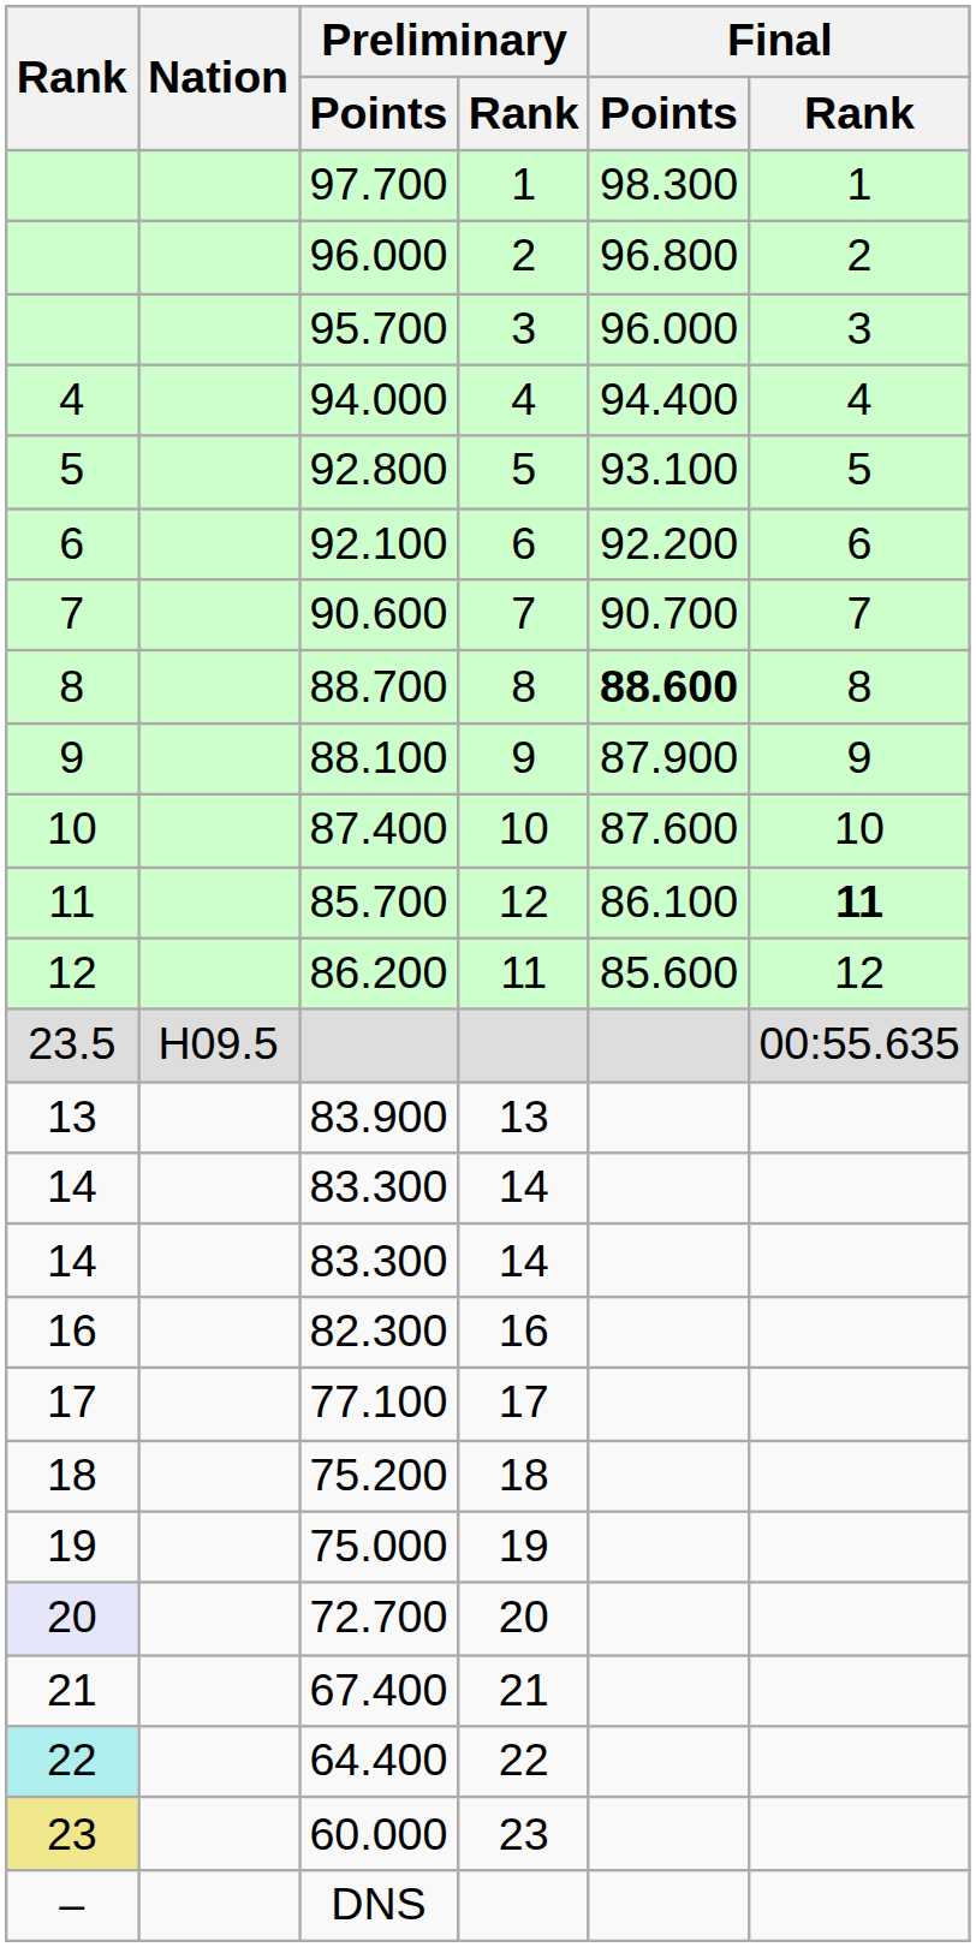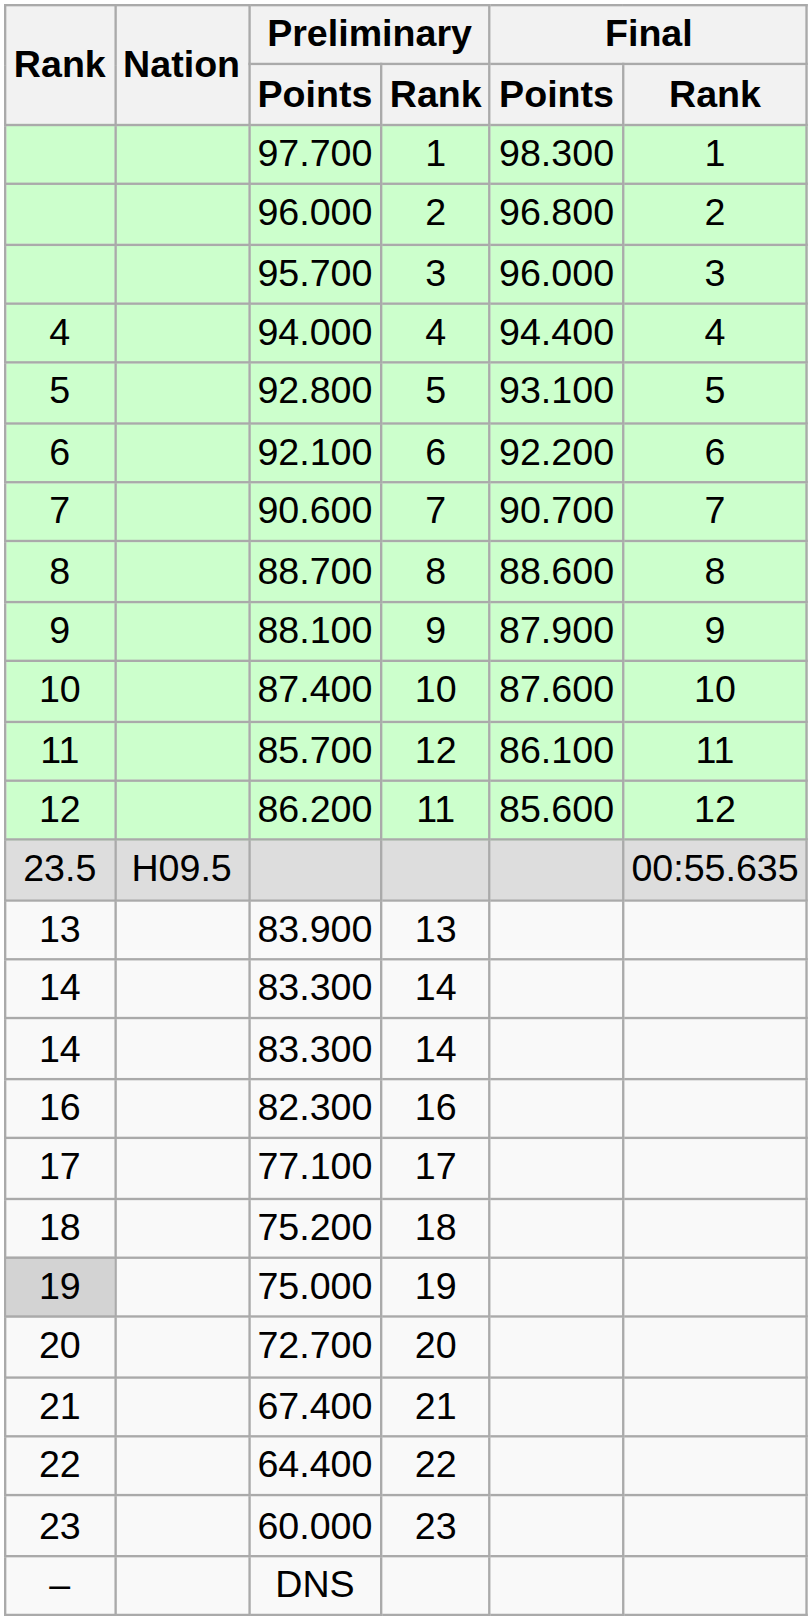88.700 | Final / Points: bold -> normal
85.700 | Final / Rank: bold -> normal
75.000 | Rank: no background -> lightgrey background
72.700 | Rank: lavender background -> no background
64.400 | Rank: paleturquoise background -> no background
60.000 | Rank: khaki background -> no background
